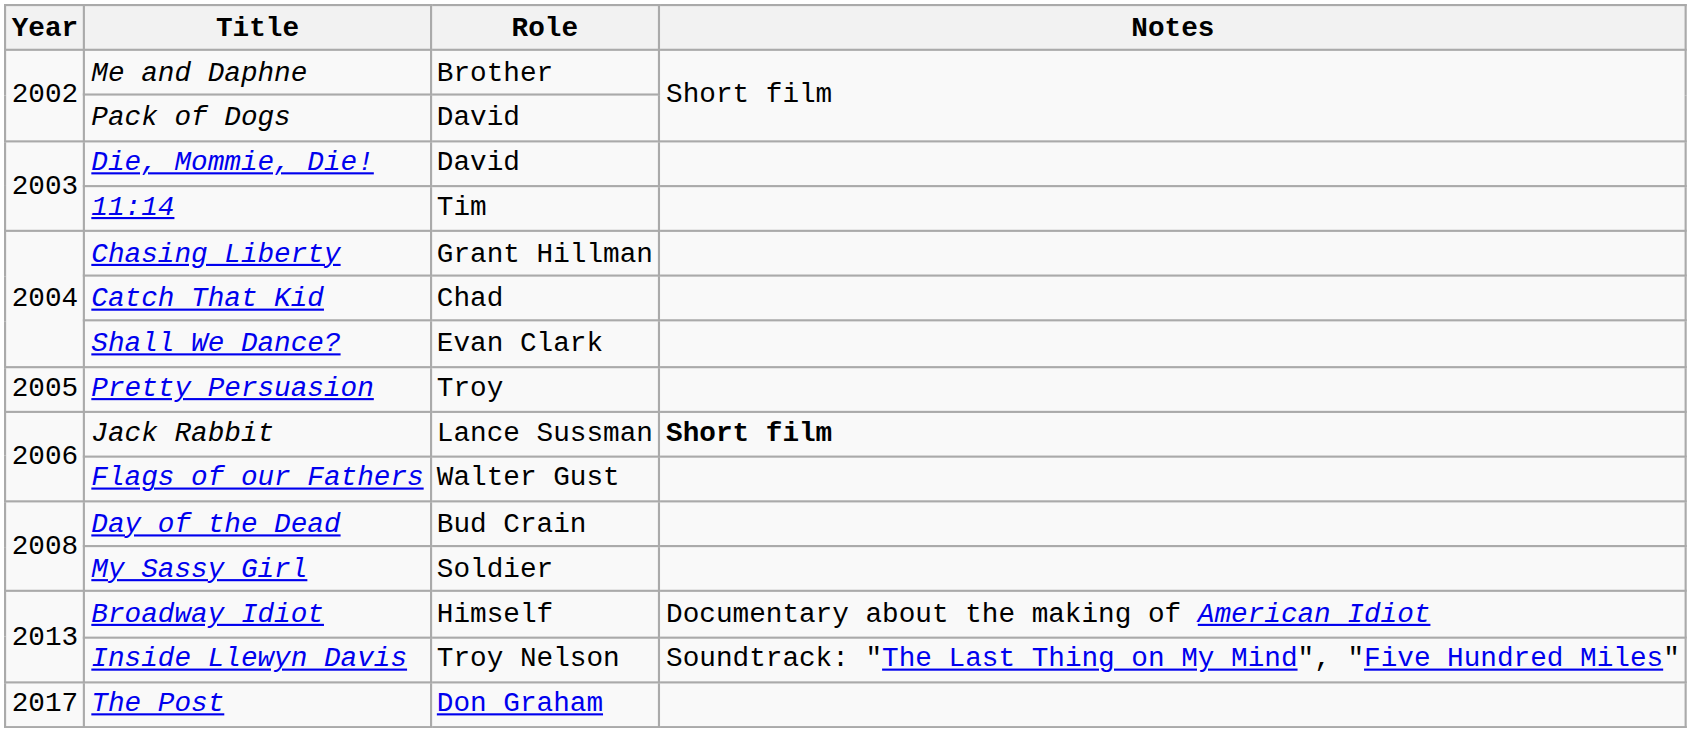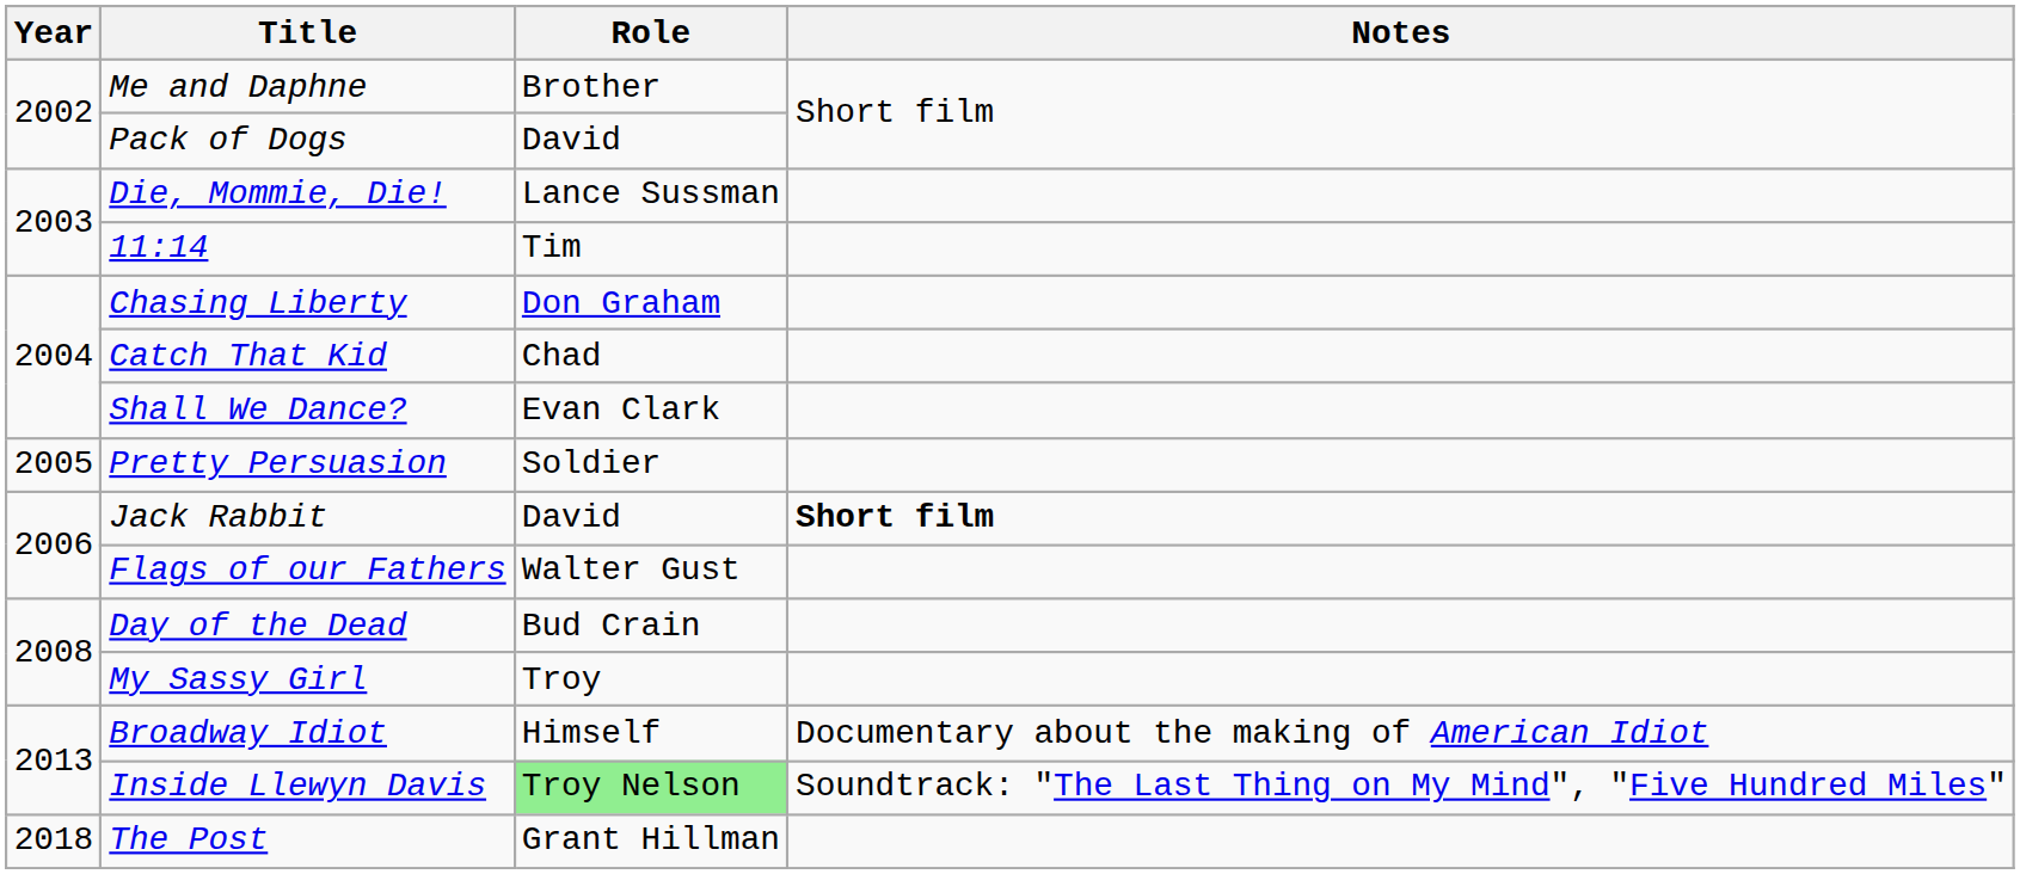Die, Mommie, Die! | Role: David -> Lance Sussman
Chasing Liberty | Role: Grant Hillman -> Don Graham
Pretty Persuasion | Role: Troy -> Soldier
Jack Rabbit | Role: Lance Sussman -> David
My Sassy Girl | Role: Soldier -> Troy
Inside Llewyn Davis | Role: no background -> lightgreen background
The Post | Year: 2017 -> 2018
The Post | Role: Don Graham -> Grant Hillman
